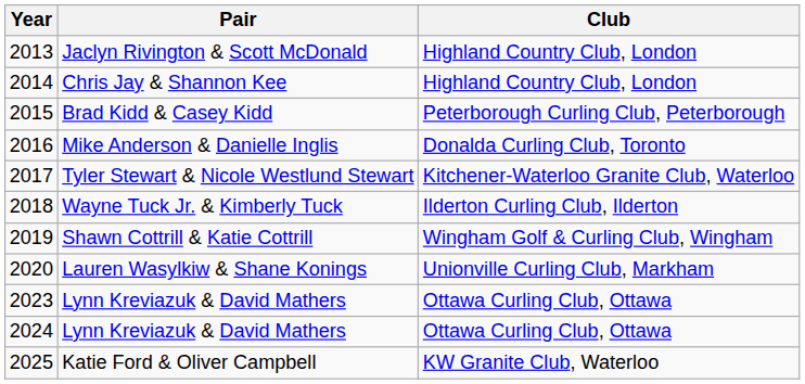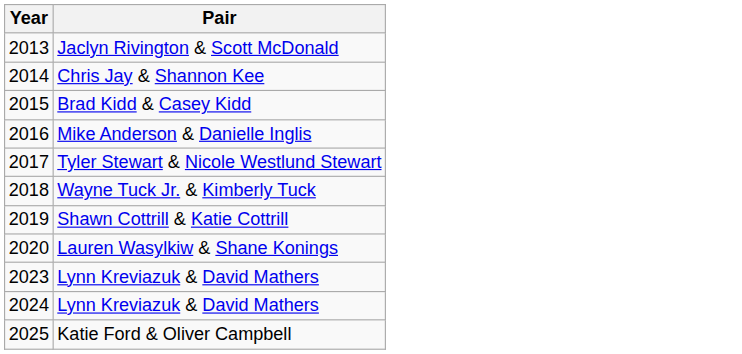- column: Club | Highland Country Club, London | Highland Country Club, London | Peterborough Curling Club, Peterborough | Donalda Curling Club, Toronto | Kitchener-Waterloo Granite Club, Waterloo | Ilderton Curling Club, Ilderton | Wingham Golf & Curling Club, Wingham | Unionville Curling Club, Markham | Ottawa Curling Club, Ottawa | Ottawa Curling Club, Ottawa | KW Granite Club, Waterloo
